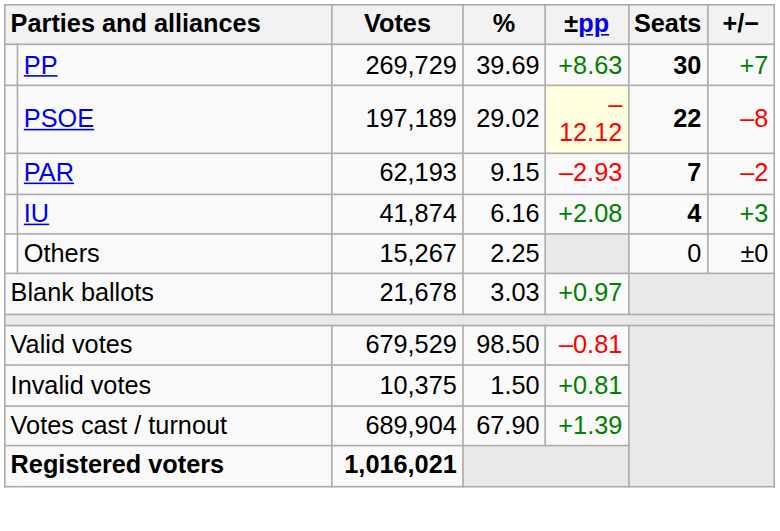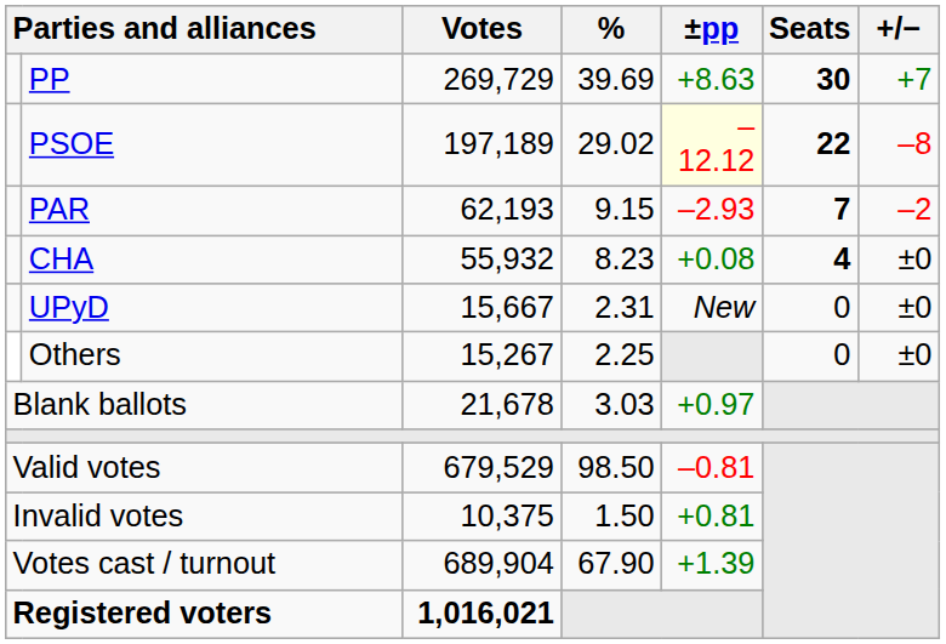+ row: CHA | 55,932 | 8.23 | +0.08 | 4 | ±0
- row: IU | 41,874 | 6.16 | +2.08 | 4 | +3
+ row: UPyD | 15,667 | 2.31 | New | 0 | ±0
